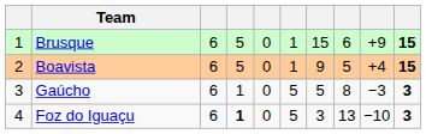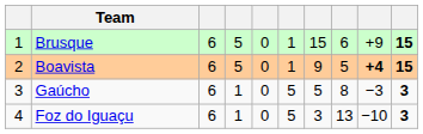Boavista | column 9: normal -> bold
Foz do Iguaçu | column 4: bold -> normal
